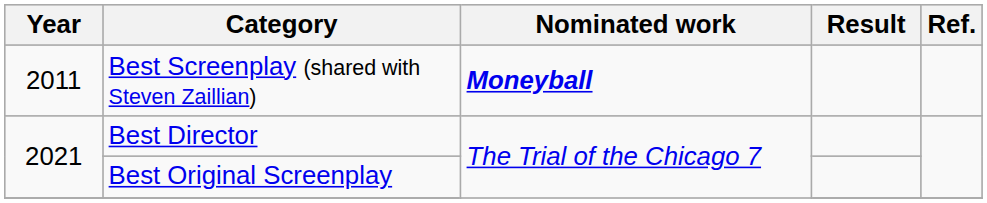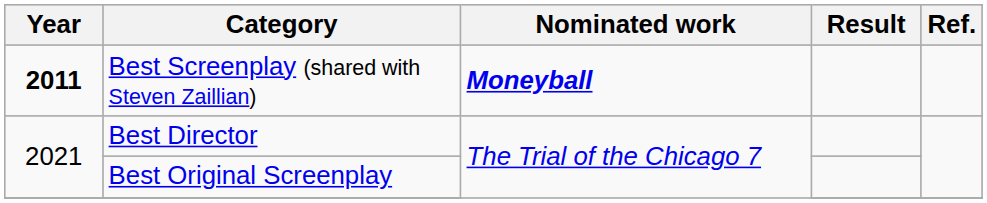Best Screenplay (shared with Steven Zaillian) | Year: normal -> bold
